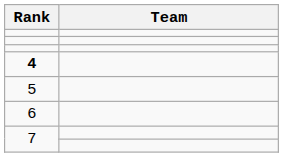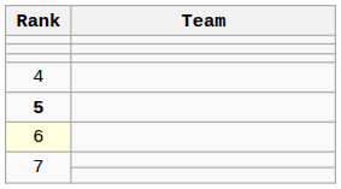row 5 | Rank: bold -> normal
row 6 | Rank: normal -> bold
row 7 | Rank: no background -> lightyellow background
